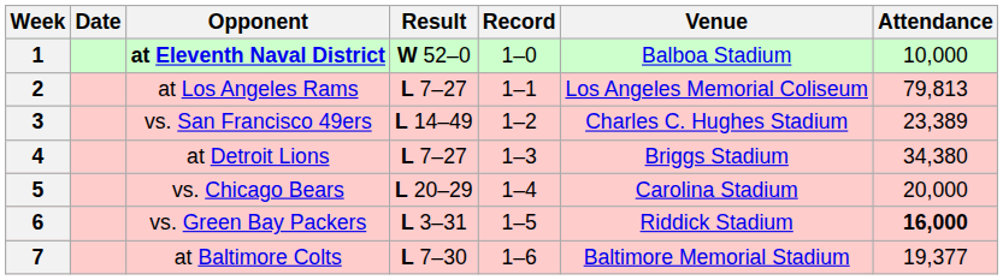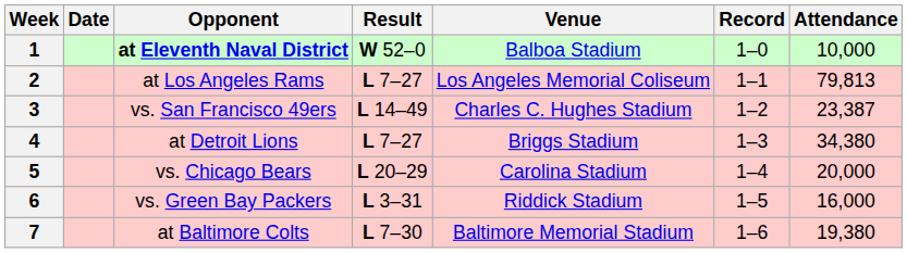columns swapped: Record <-> Venue
3 | Attendance: 23,389 -> 23,387
6 | Attendance: bold -> normal
7 | Attendance: 19,377 -> 19,380
